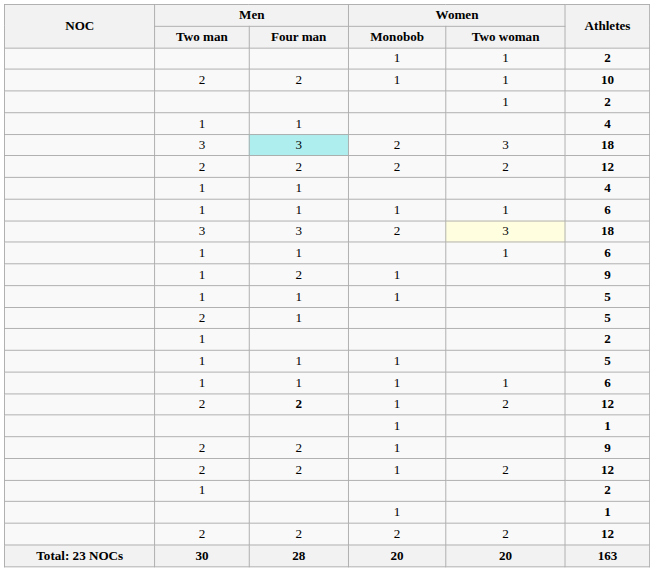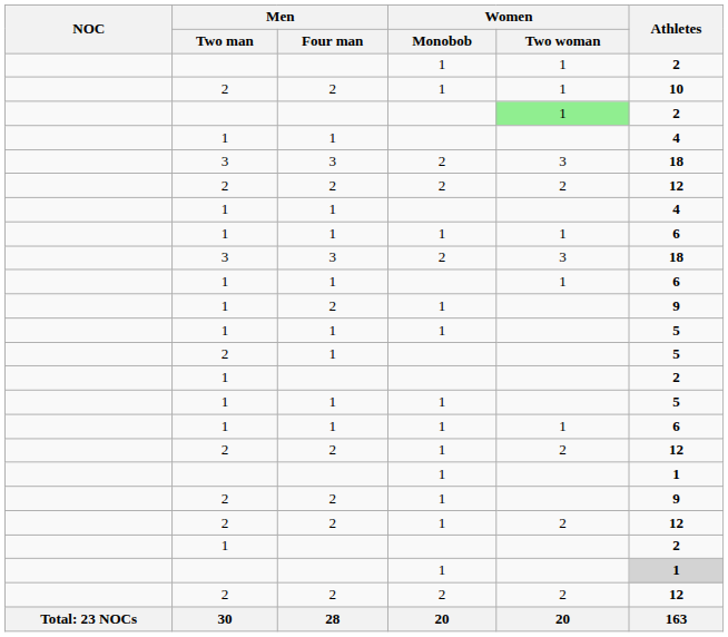row 5 | Women / Two woman: no background -> lightgreen background
row 7 | Men / Four man: paleturquoise background -> no background
row 11 | Women / Two woman: lightyellow background -> no background
row 19 | Men / Four man: bold -> normal
row 24 | Athletes: no background -> lightgrey background
